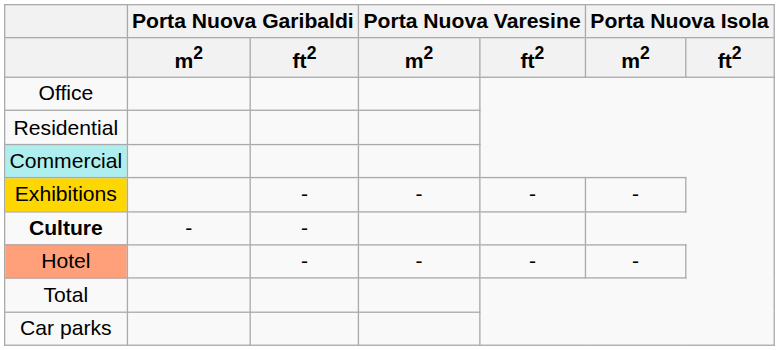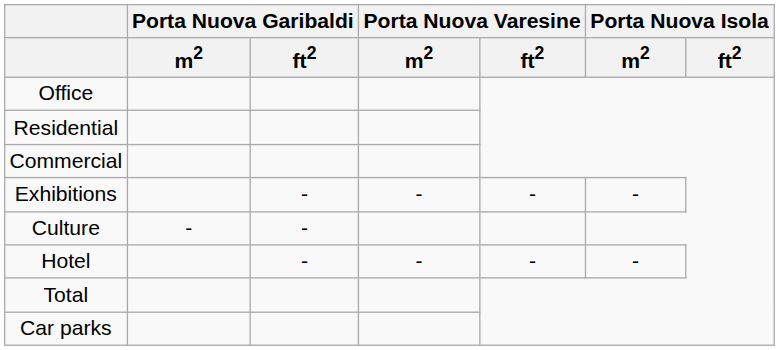Commercial | column 1: paleturquoise background -> no background
Exhibitions | column 1: gold background -> no background
Culture | column 1: bold -> normal
Hotel | column 1: lightsalmon background -> no background
